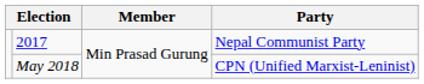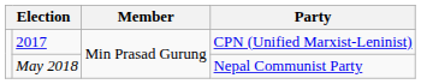2017 | Party: Nepal Communist Party -> CPN (Unified Marxist-Leninist)
May 2018 | Party: CPN (Unified Marxist-Leninist) -> Nepal Communist Party
